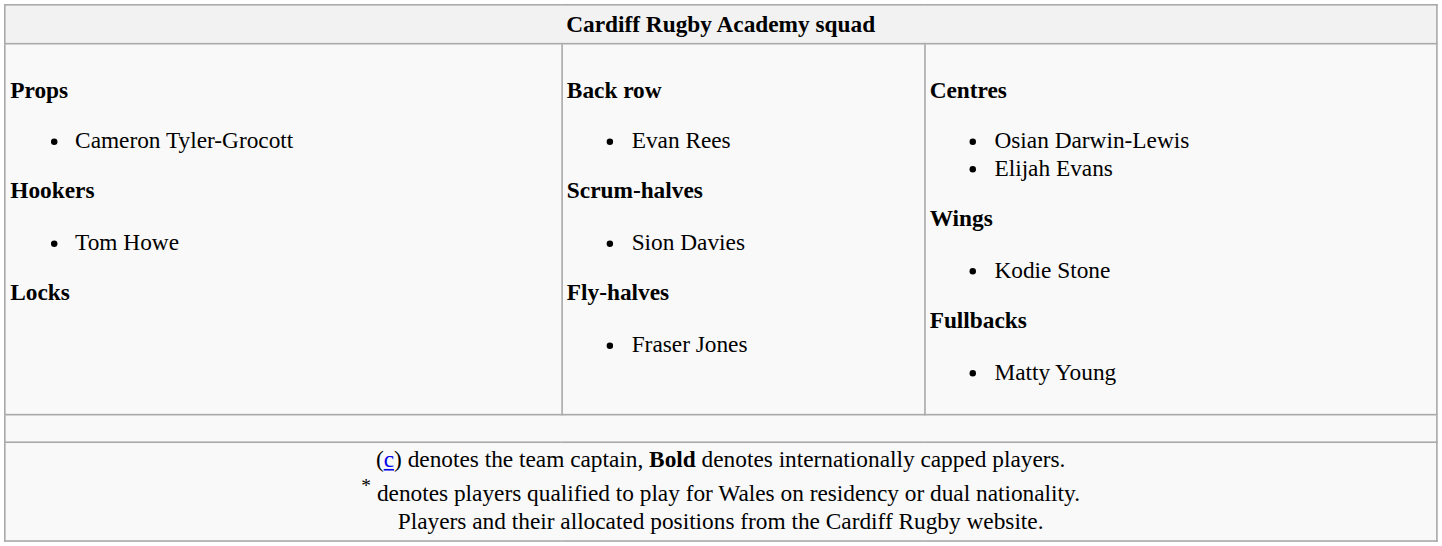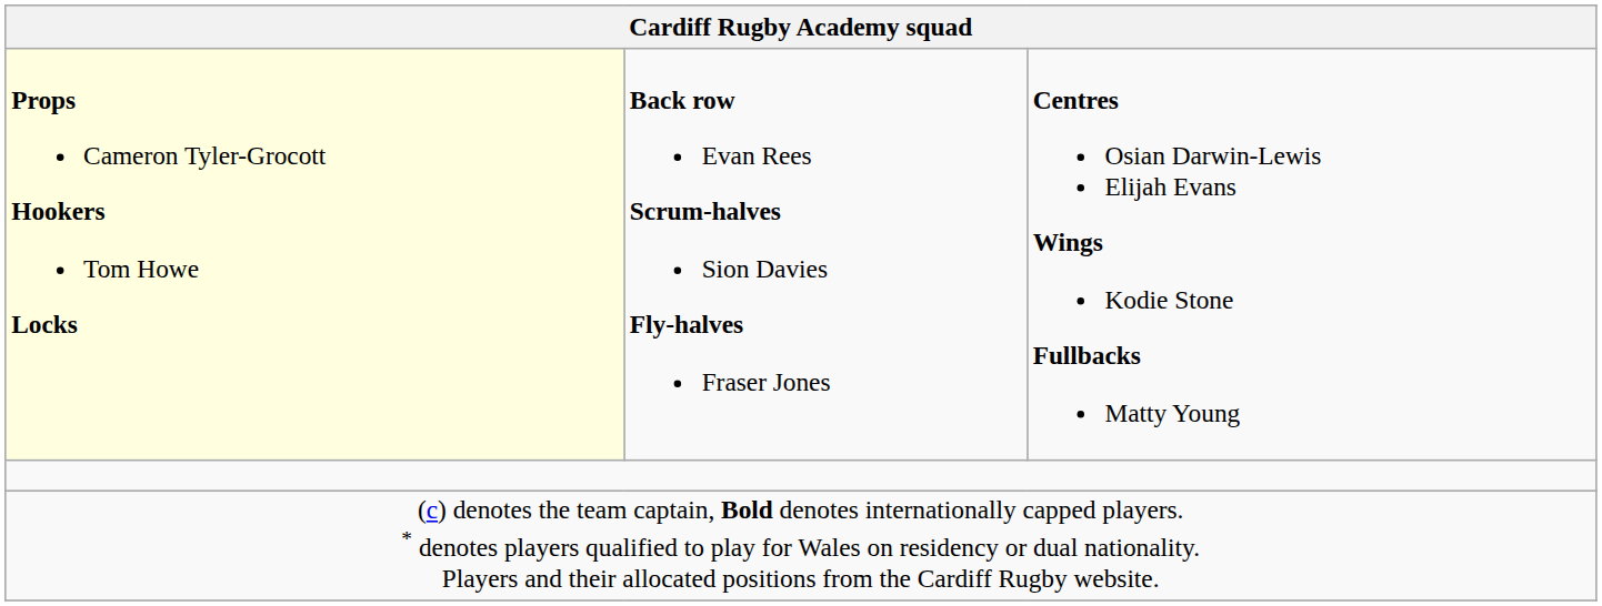Props Cameron Tyler-Grocott Hookers Tom Howe Locks | column 1: no background -> lightyellow background
